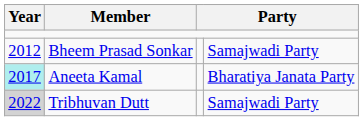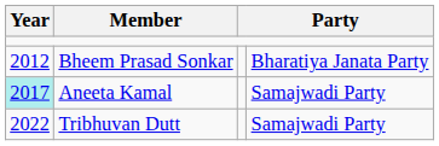Bheem Prasad Sonkar | column 4: Samajwadi Party -> Bharatiya Janata Party
Aneeta Kamal | column 4: Bharatiya Janata Party -> Samajwadi Party
Tribhuvan Dutt | Year: lightgrey background -> no background
